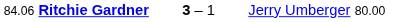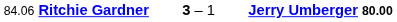84.06 Ritchie Gardner | column 3: normal -> bold
